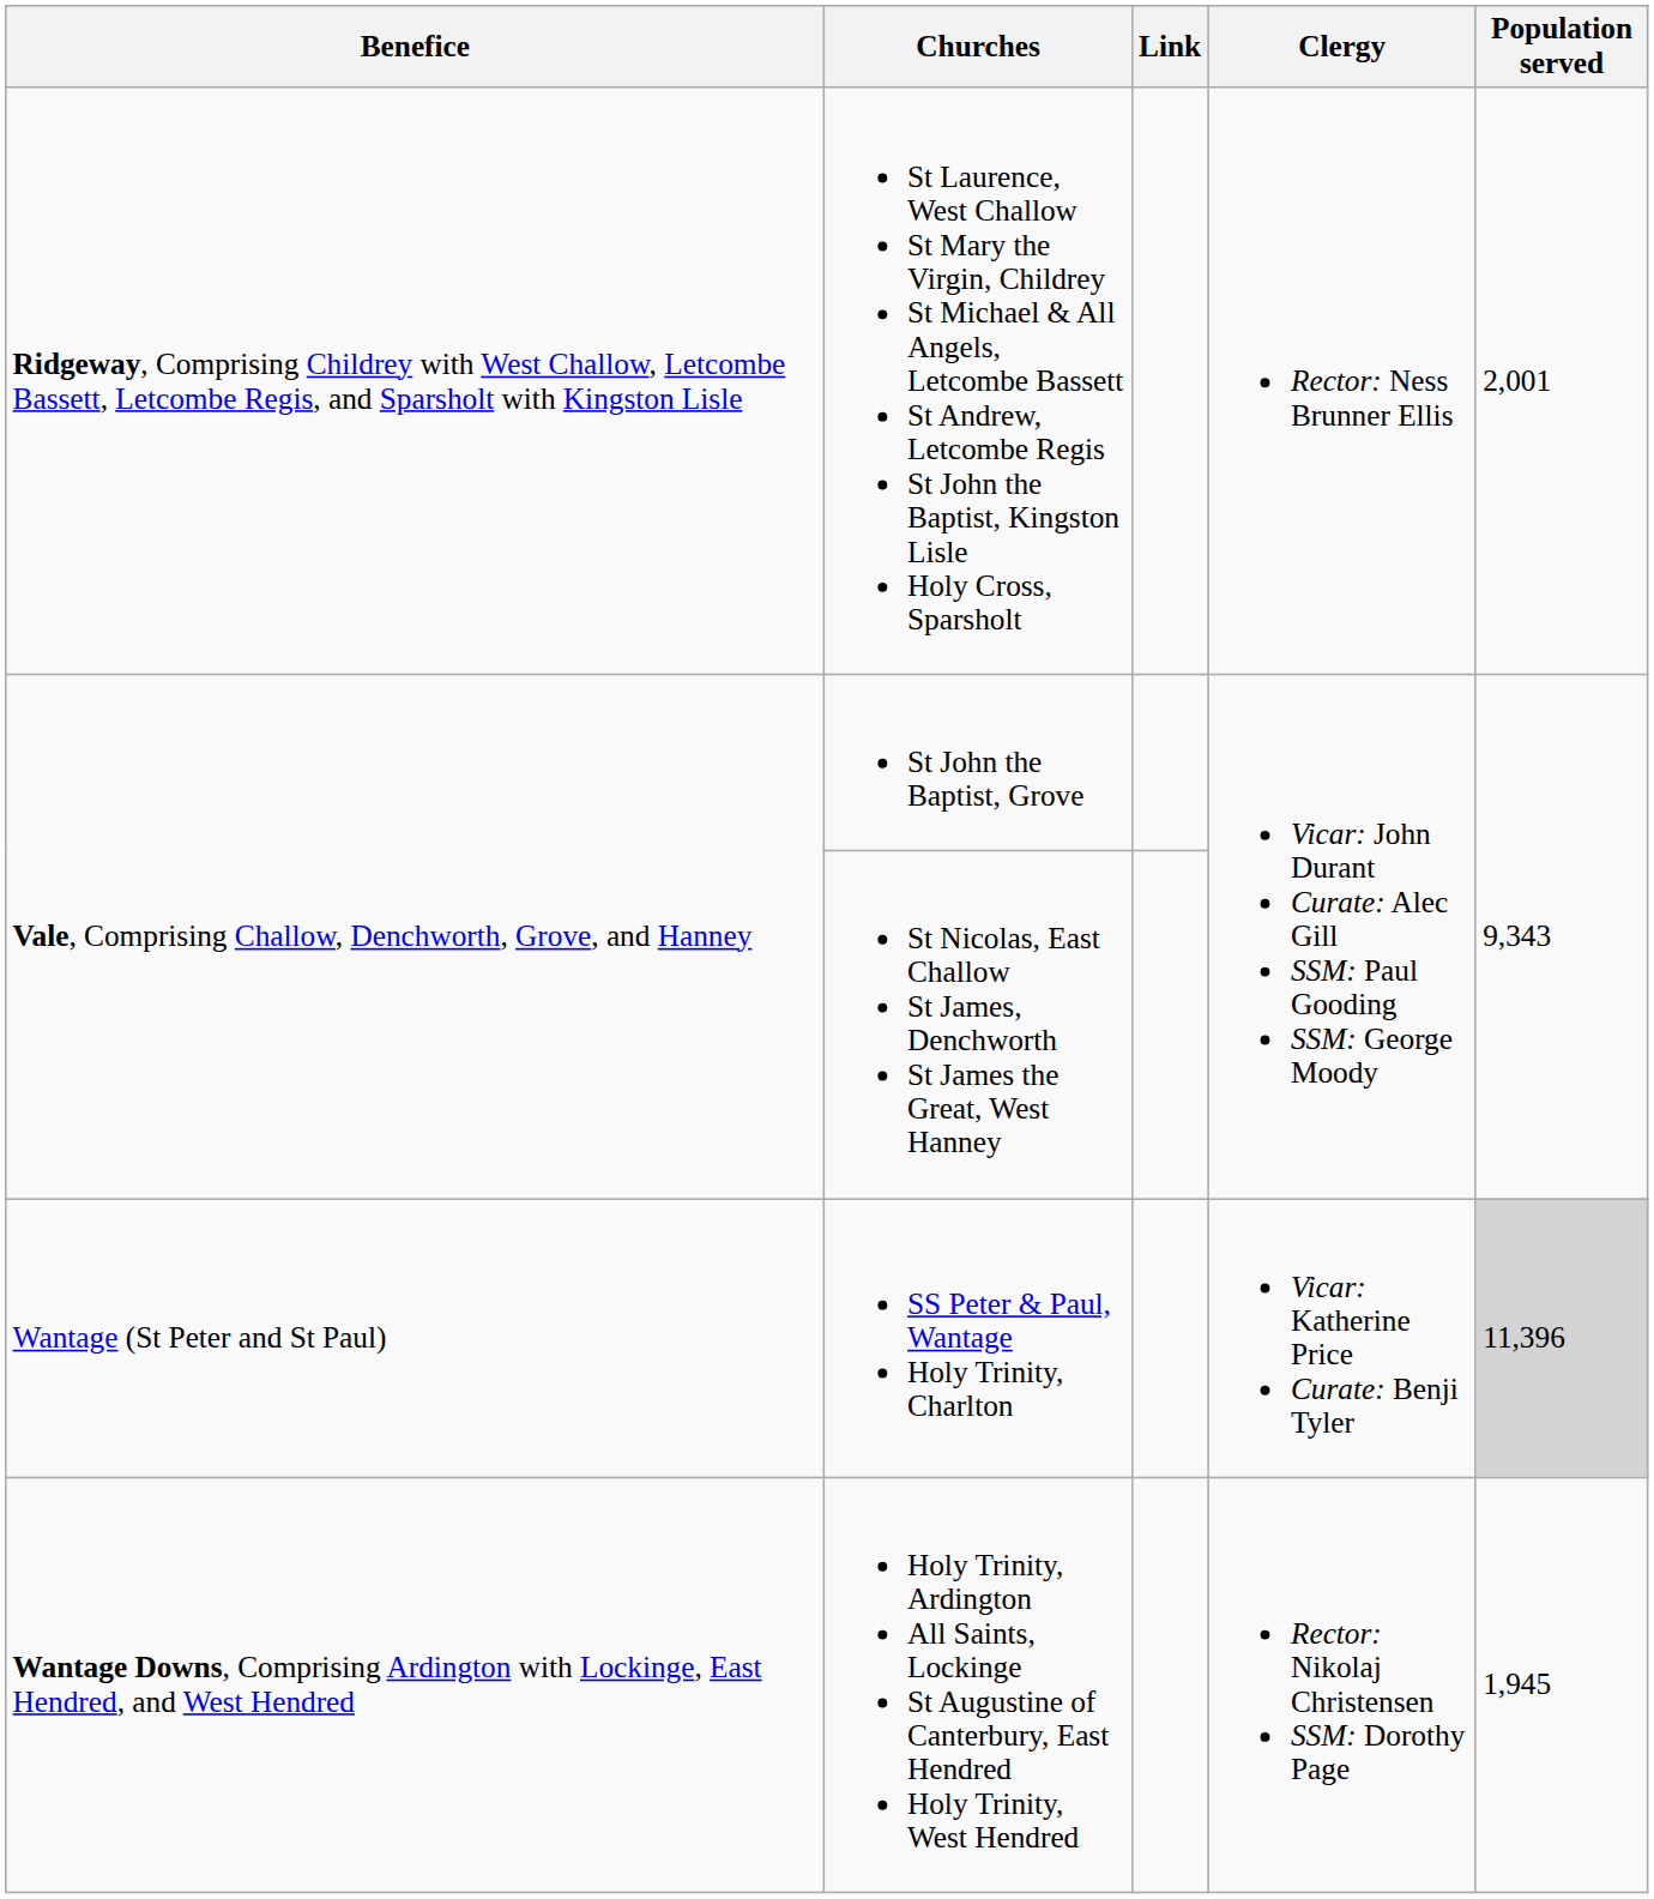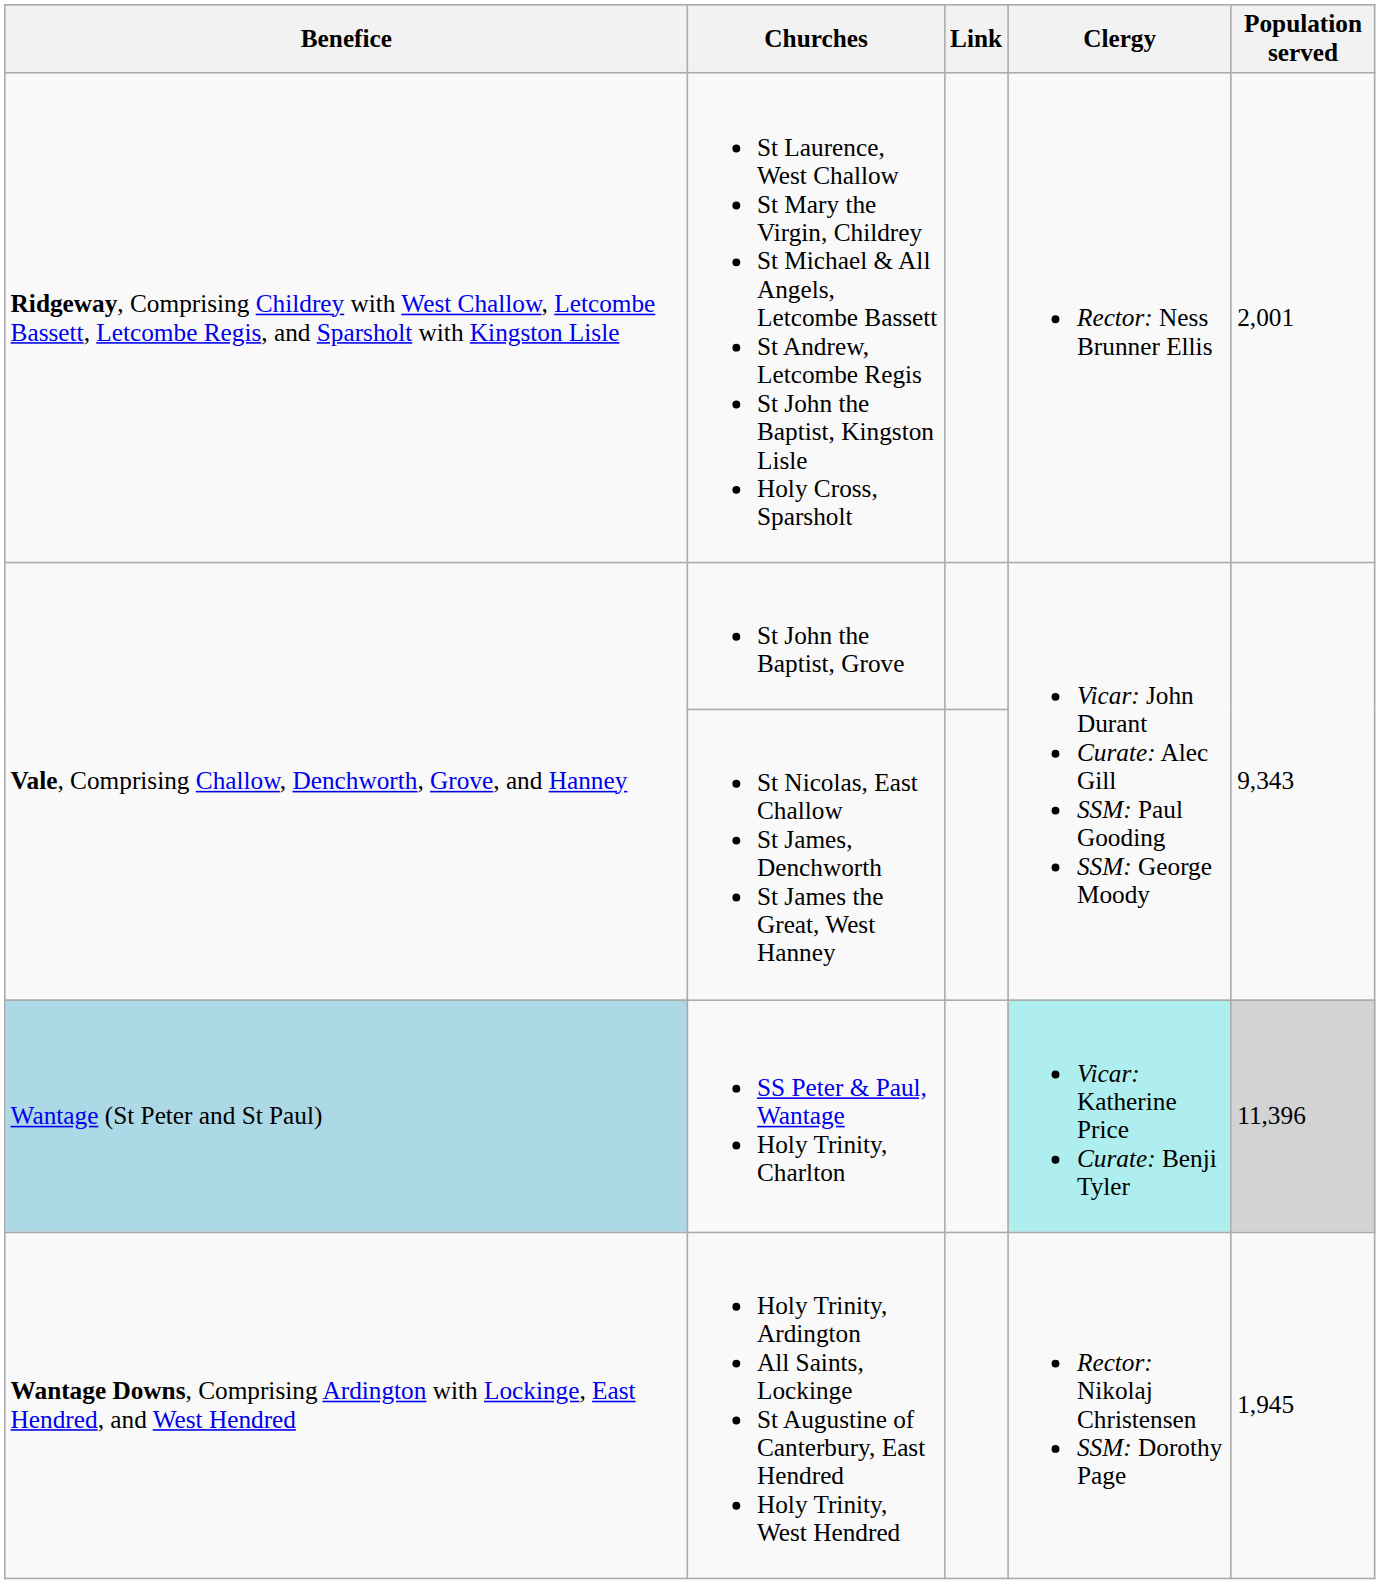SS Peter & Paul, Wantage Holy Trinity, Charlton | Benefice: no background -> lightblue background
SS Peter & Paul, Wantage Holy Trinity, Charlton | Clergy: no background -> paleturquoise background
